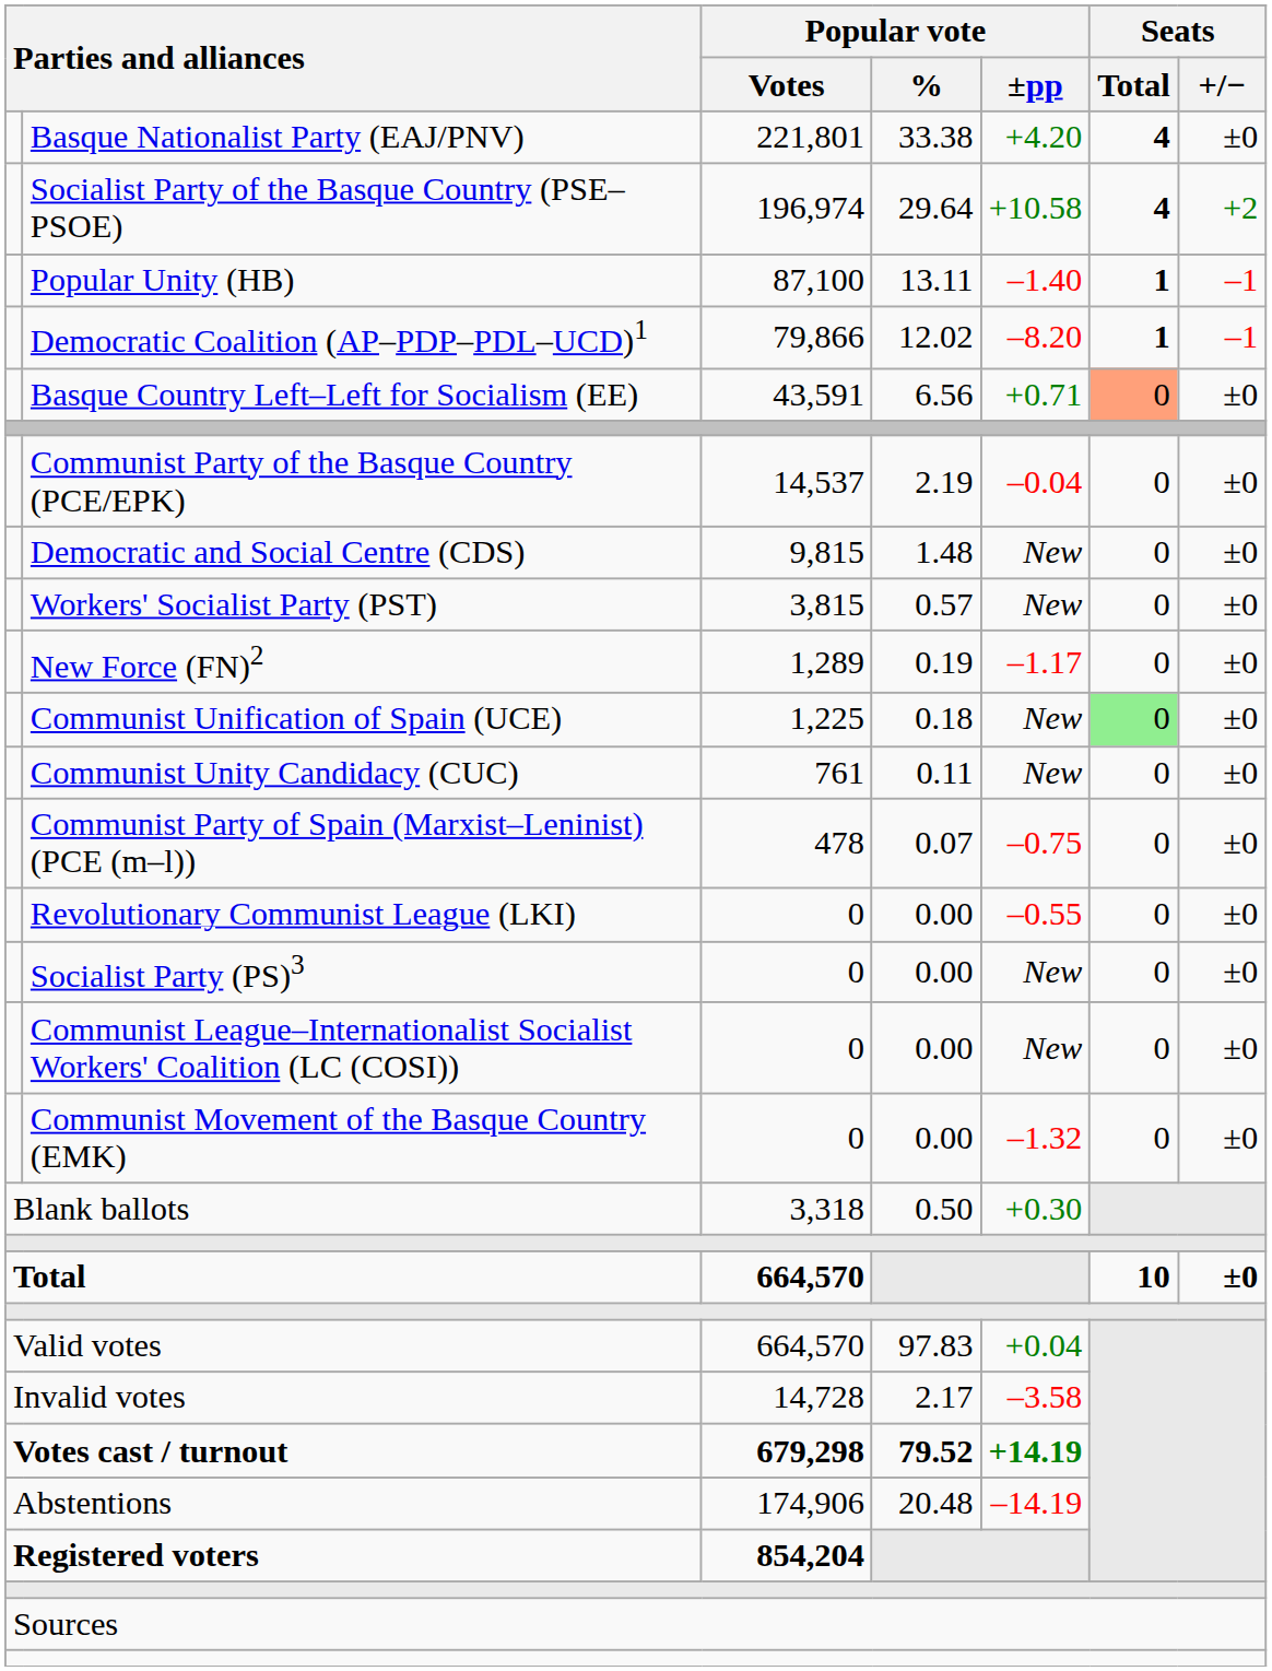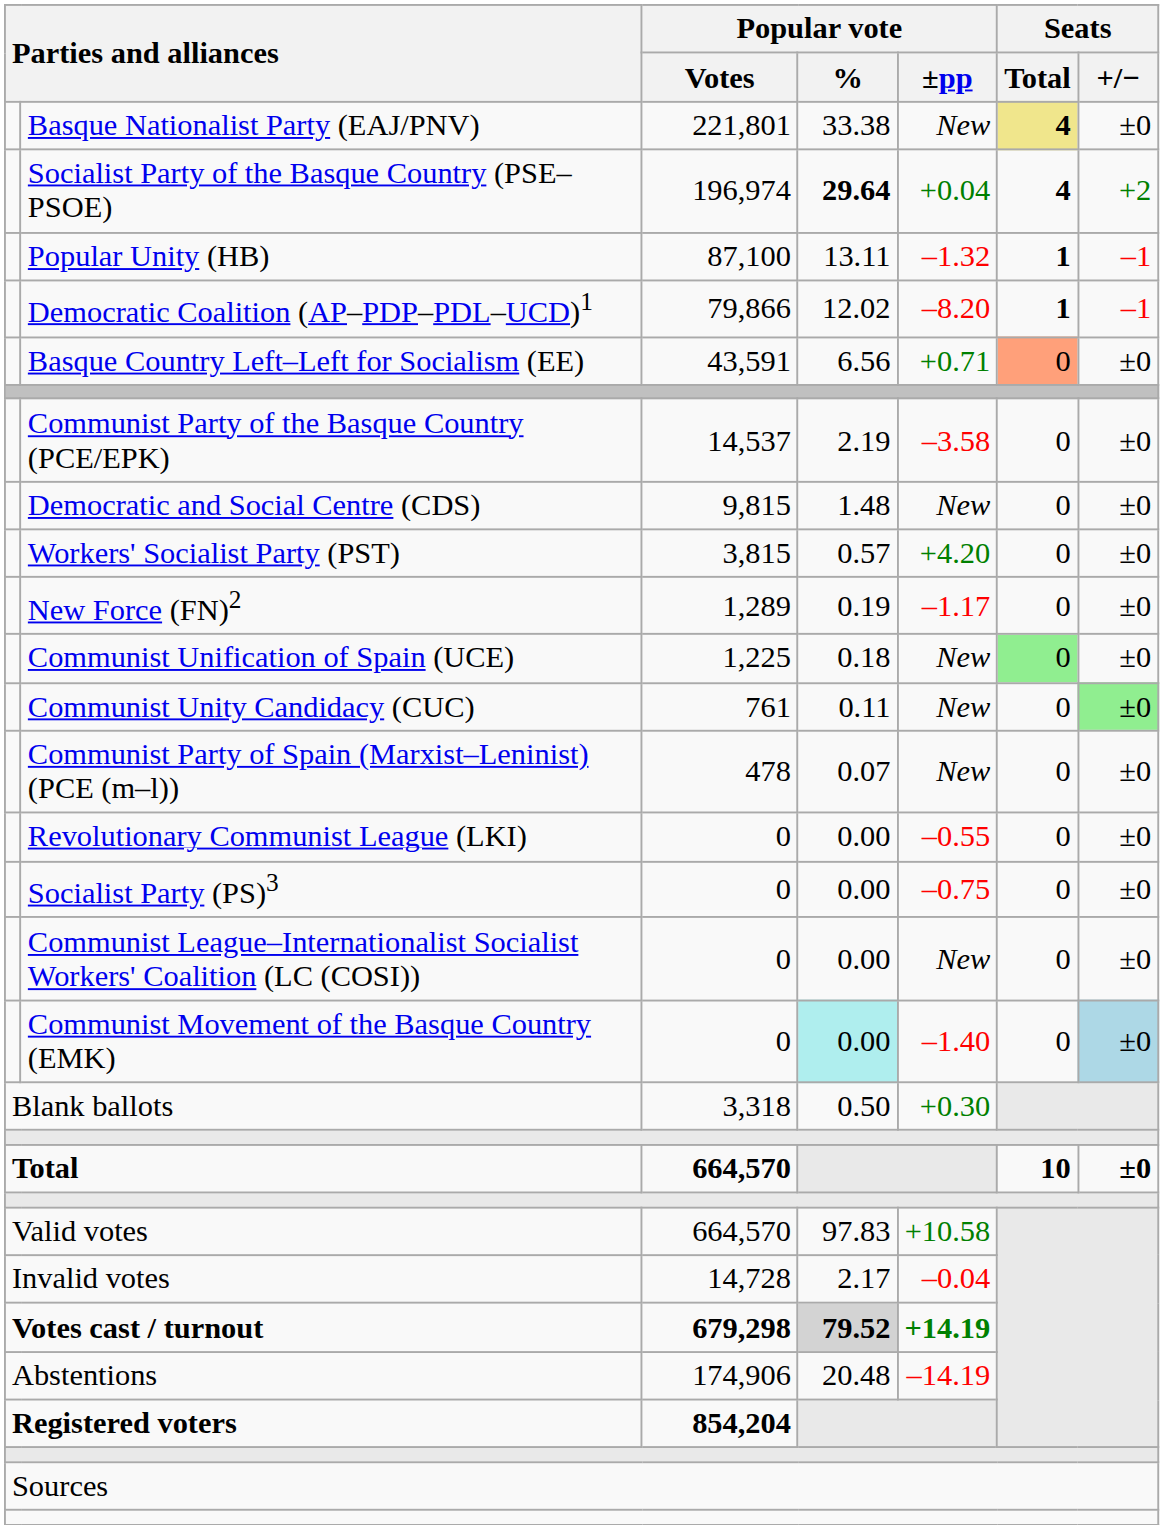Basque Nationalist Party (EAJ/PNV) | Popular vote / ±pp: +4.20 -> New
Basque Nationalist Party (EAJ/PNV) | Seats / Total: no background -> khaki background
Socialist Party of the Basque Country (PSE–PSOE) | Popular vote / %: normal -> bold
Socialist Party of the Basque Country (PSE–PSOE) | Popular vote / ±pp: +10.58 -> +0.04
Popular Unity (HB) | Popular vote / ±pp: –1.40 -> –1.32
Communist Party of the Basque Country (PCE/EPK) | Popular vote / ±pp: –0.04 -> –3.58
Workers' Socialist Party (PST) | Popular vote / ±pp: New -> +4.20
Communist Unity Candidacy (CUC) | Seats / +/−: no background -> lightgreen background
Communist Party of Spain (Marxist–Leninist) (PCE (m–l)) | Popular vote / ±pp: –0.75 -> New
Socialist Party (PS)3 | Popular vote / ±pp: New -> –0.75
Communist Movement of the Basque Country (EMK) | Popular vote / %: no background -> paleturquoise background
Communist Movement of the Basque Country (EMK) | Popular vote / ±pp: –1.32 -> –1.40
Communist Movement of the Basque Country (EMK) | Seats / +/−: no background -> lightblue background
Valid votes | Popular vote / ±pp: +0.04 -> +10.58
Invalid votes | Popular vote / ±pp: –3.58 -> –0.04
Votes cast / turnout | Popular vote / %: no background -> lightgrey background
